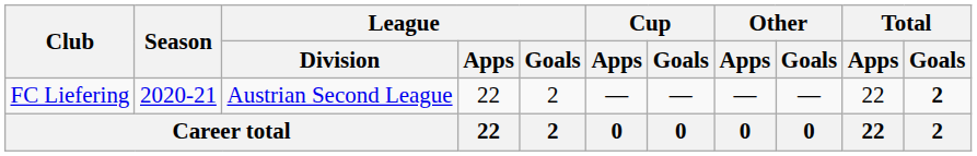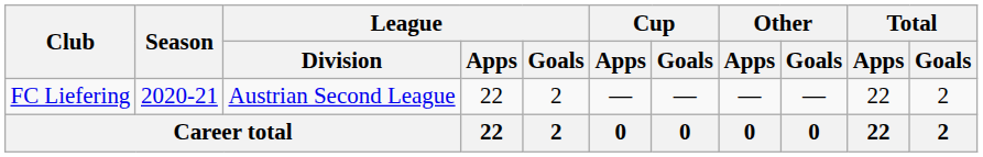FC Liefering | Total / Goals: bold -> normal
